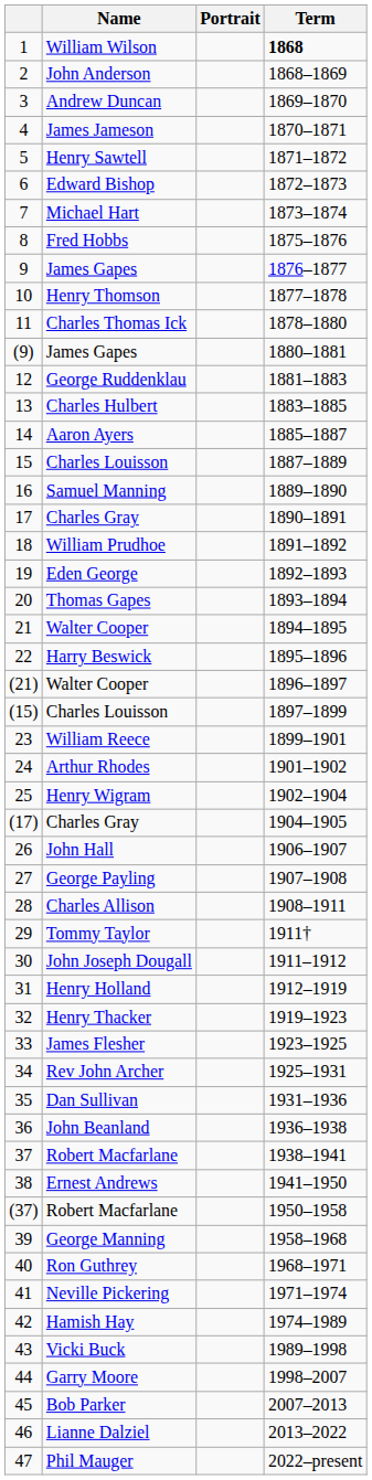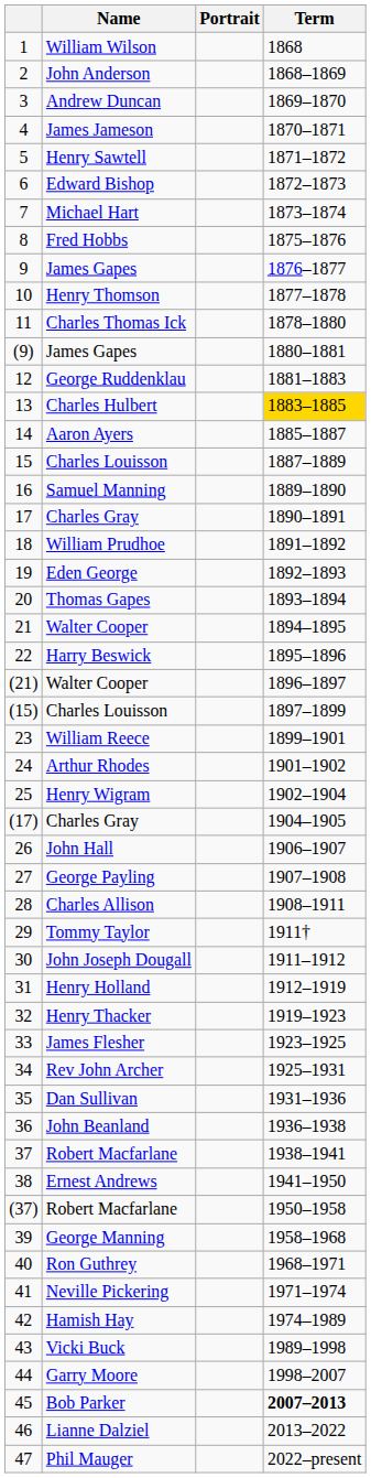William Wilson | Term: bold -> normal
Charles Hulbert | Term: no background -> gold background
Bob Parker | Term: normal -> bold
